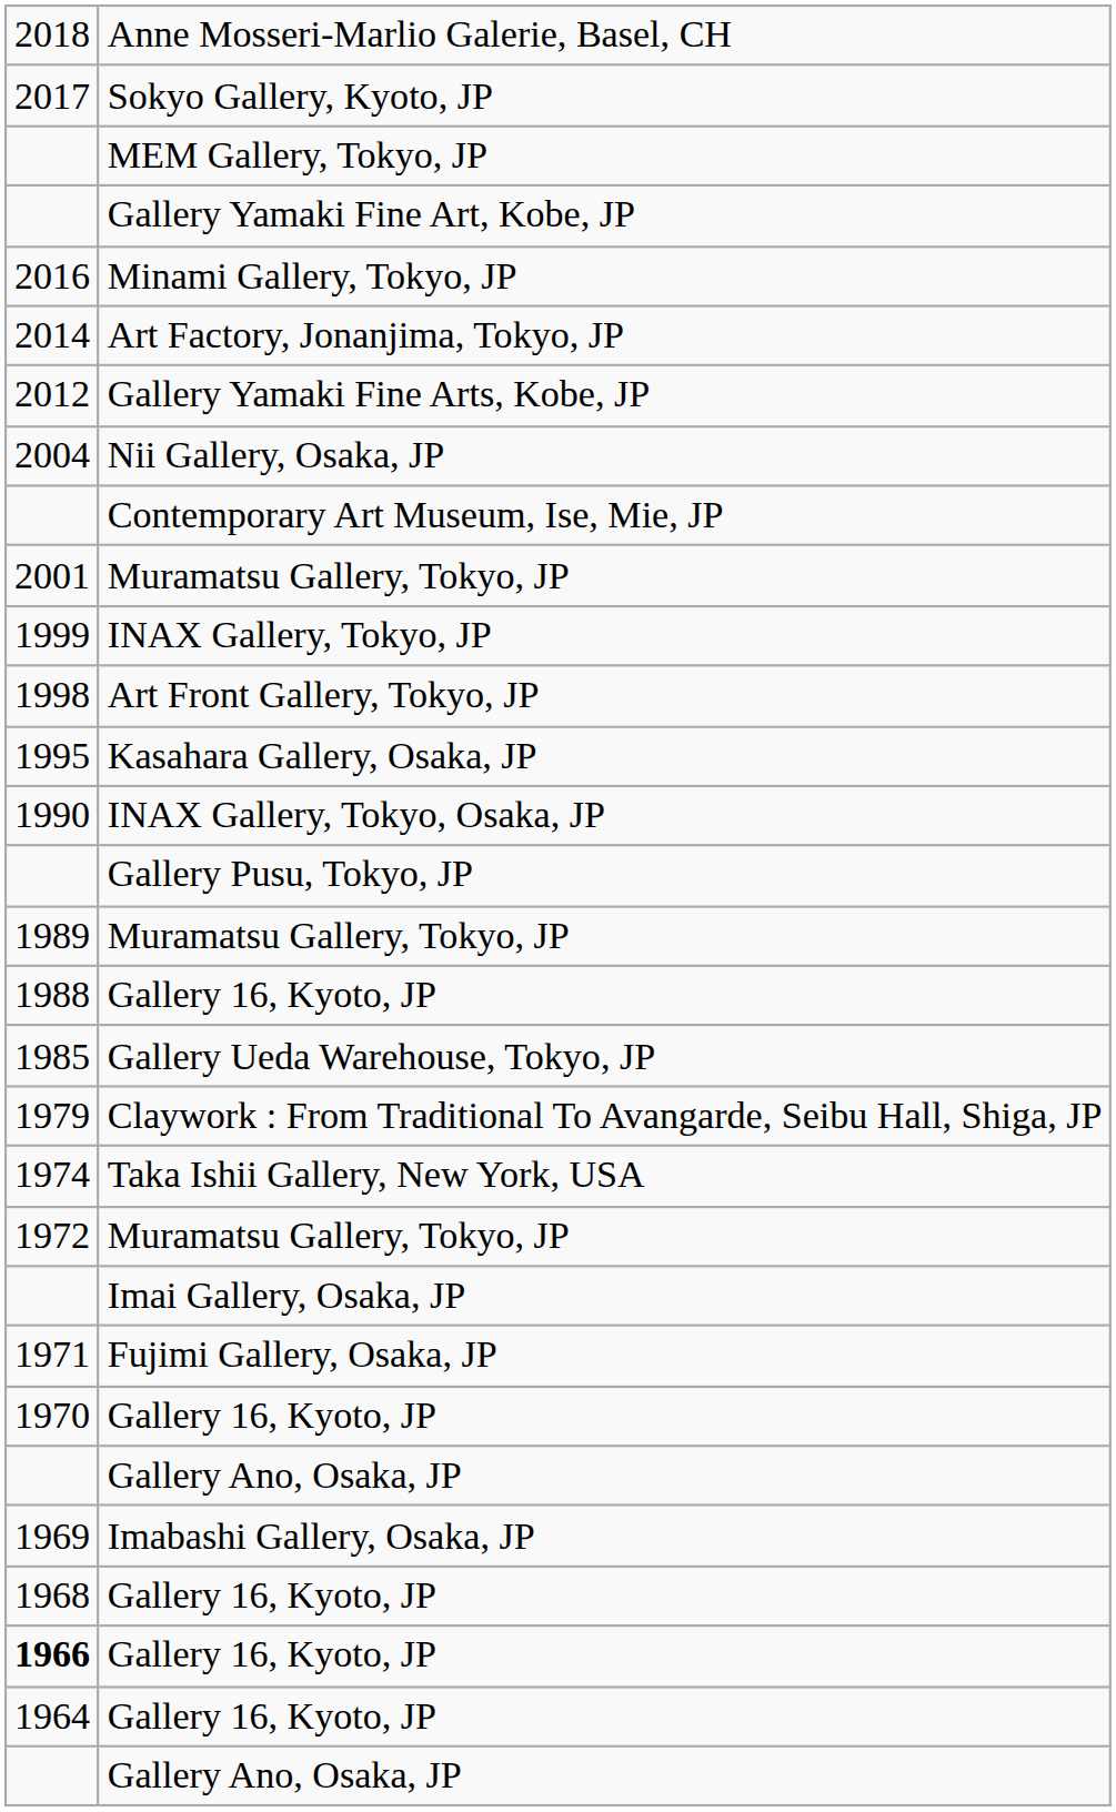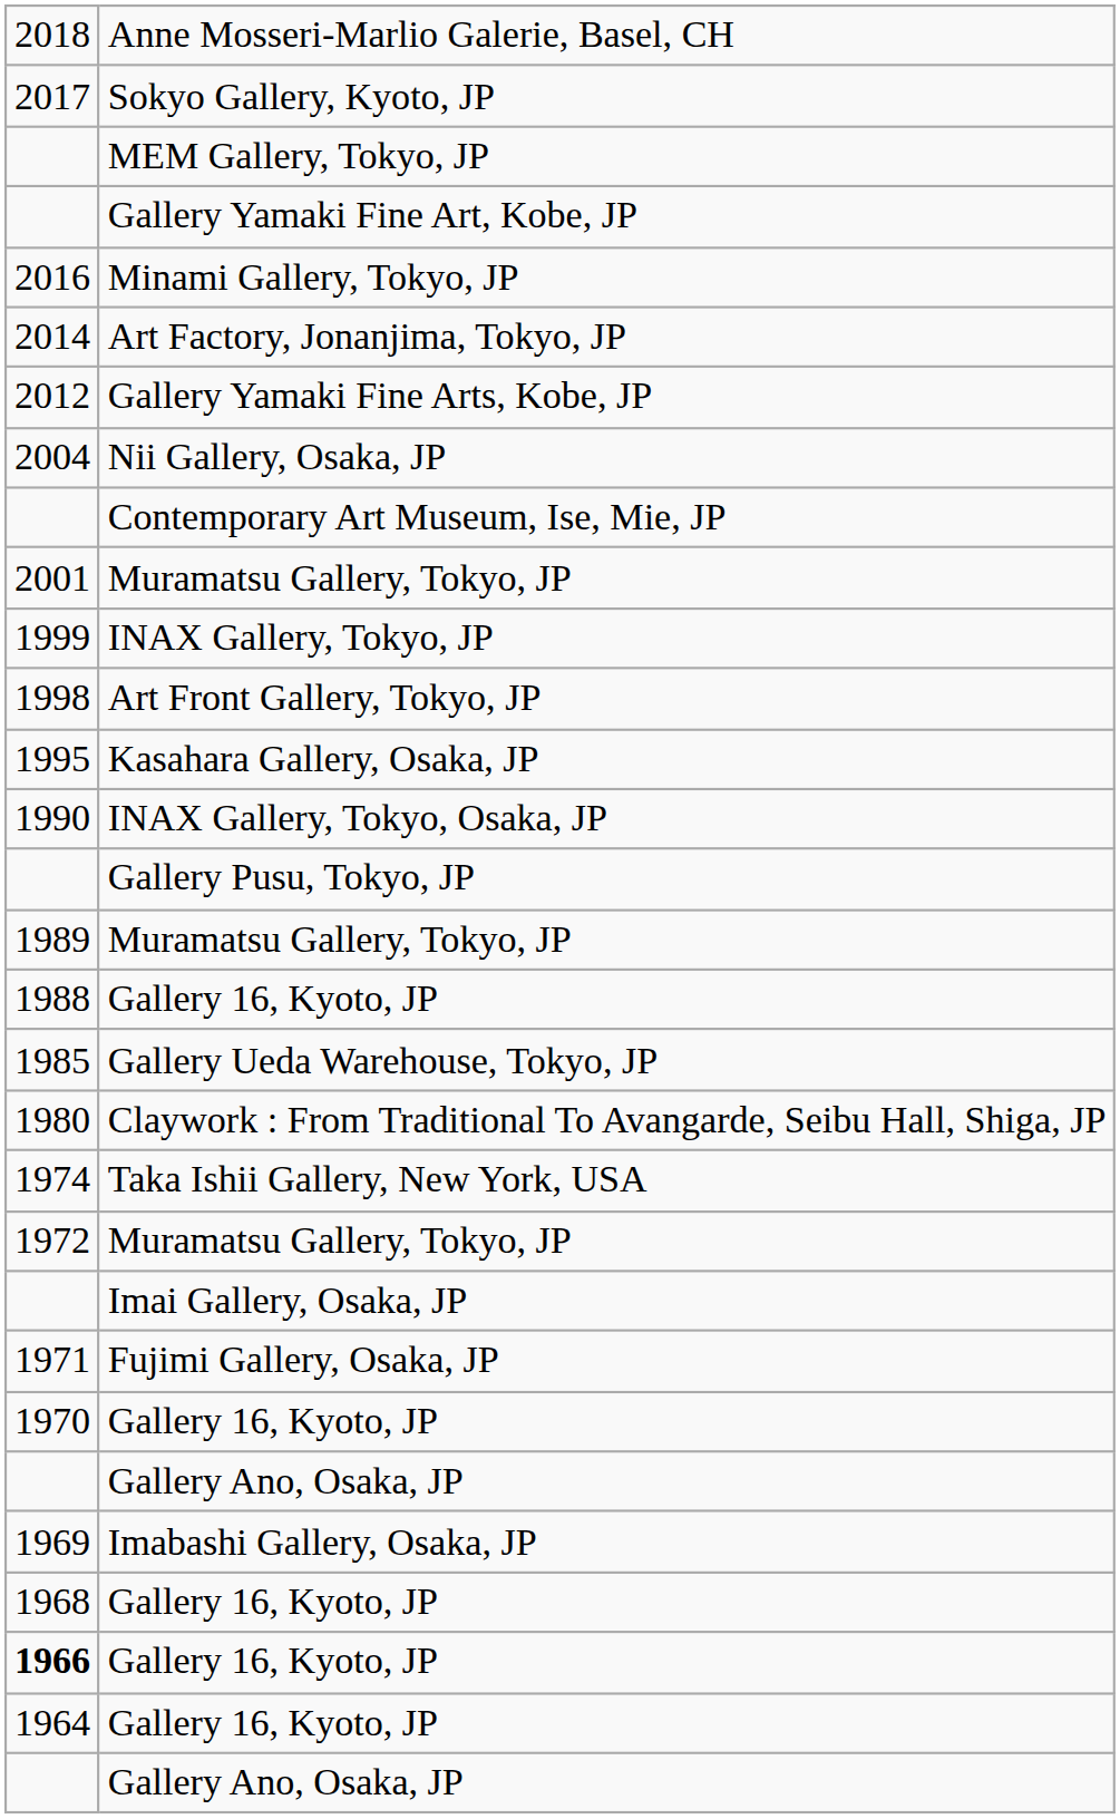row 19 | column 1: 1979 -> 1980
